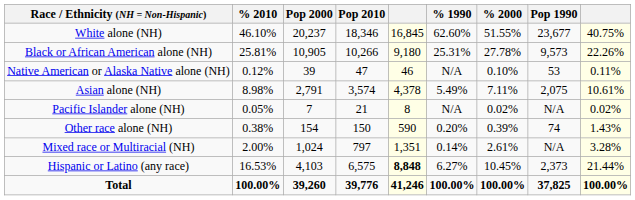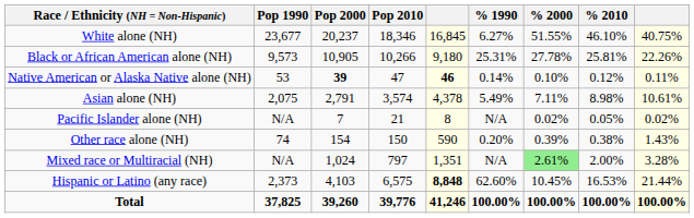columns swapped: Pop 1990 <-> % 2010
White alone (NH) | % 1990: 62.60% -> 6.27%
Native American or Alaska Native alone (NH) | Pop 2000: normal -> bold
Native American or Alaska Native alone (NH) | column 5: normal -> bold
Native American or Alaska Native alone (NH) | % 1990: N/A -> 0.14%
Mixed race or Multiracial (NH) | % 1990: 0.14% -> N/A
Mixed race or Multiracial (NH) | % 2000: no background -> lightgreen background
Hispanic or Latino (any race) | % 1990: 6.27% -> 62.60%
